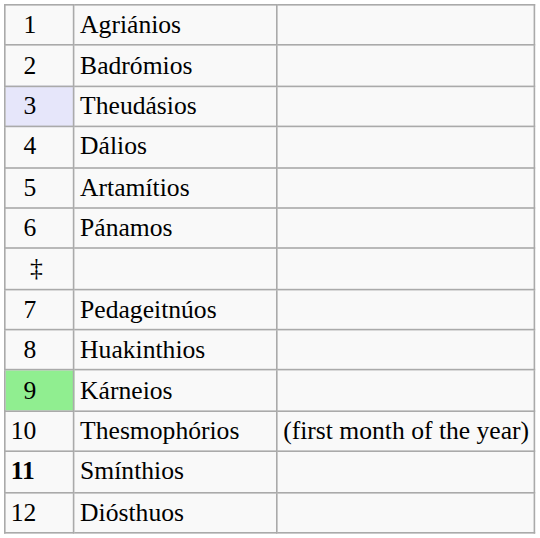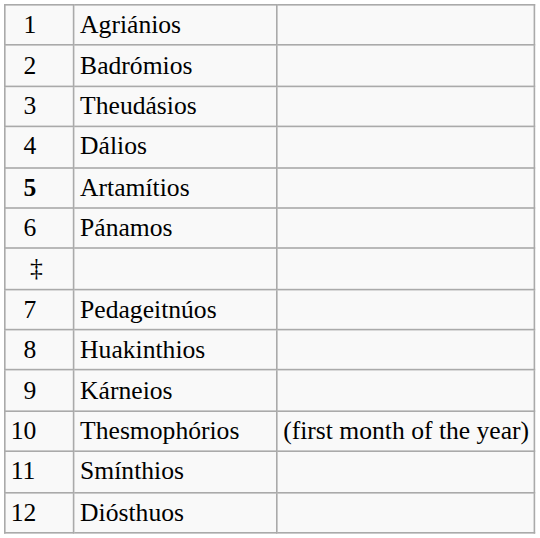Theudásios | column 1: lavender background -> no background
Artamítios | column 1: normal -> bold
Kárneios | column 1: lightgreen background -> no background
Smínthios | column 1: bold -> normal
